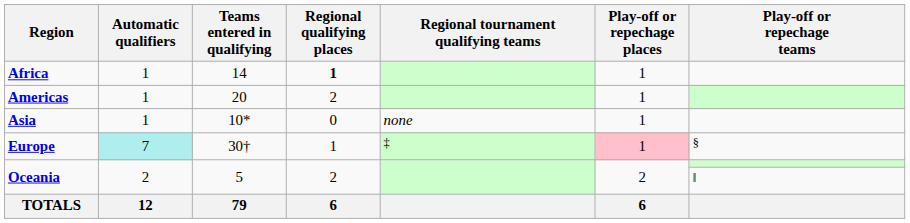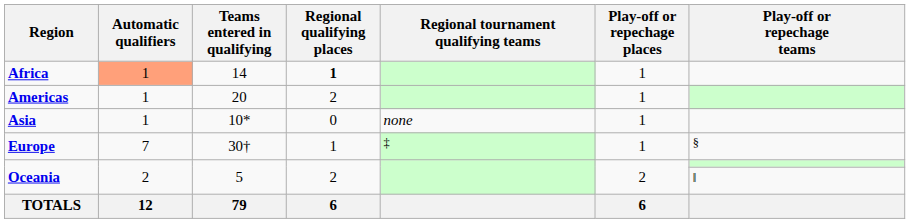Africa | Automatic qualifiers: no background -> lightsalmon background
Europe | Automatic qualifiers: paleturquoise background -> no background
Europe | Play-off or repechage places: pink background -> no background
